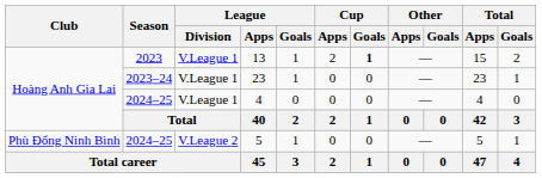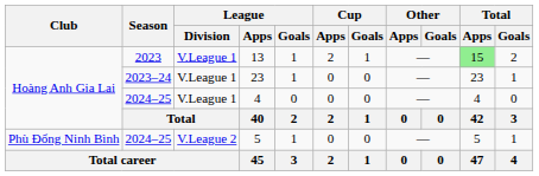13 | Cup / Goals: bold -> normal
13 | Total / Apps: no background -> lightgreen background
